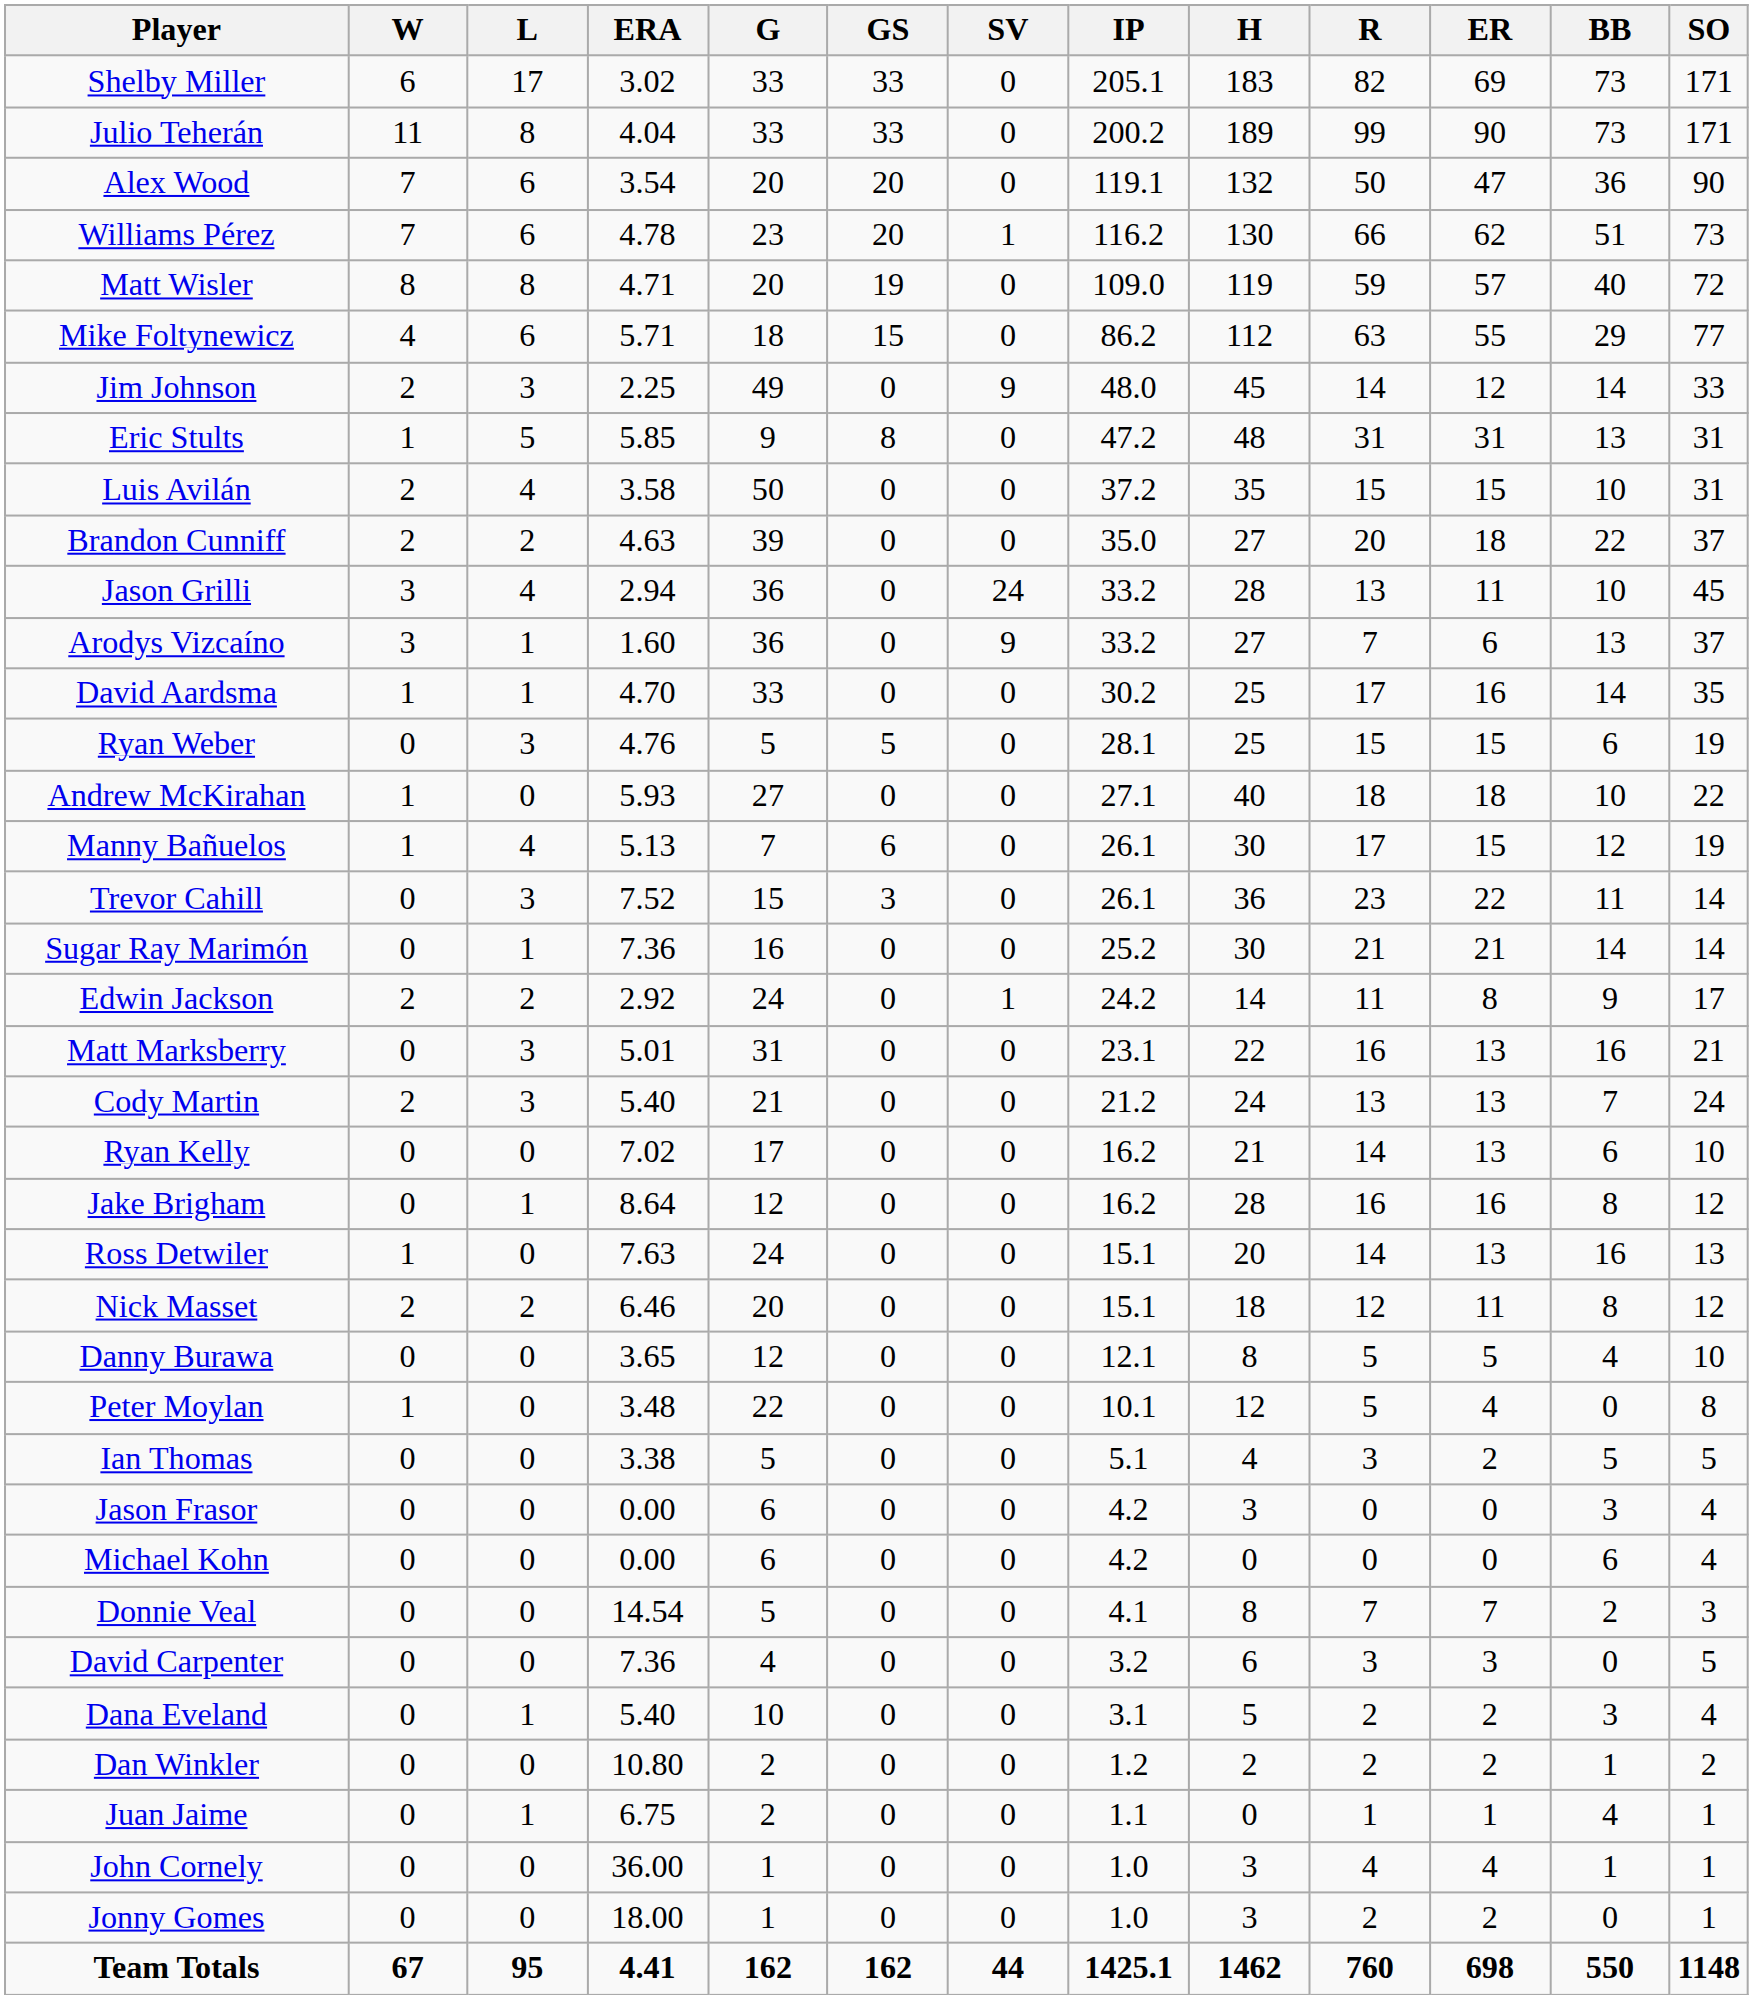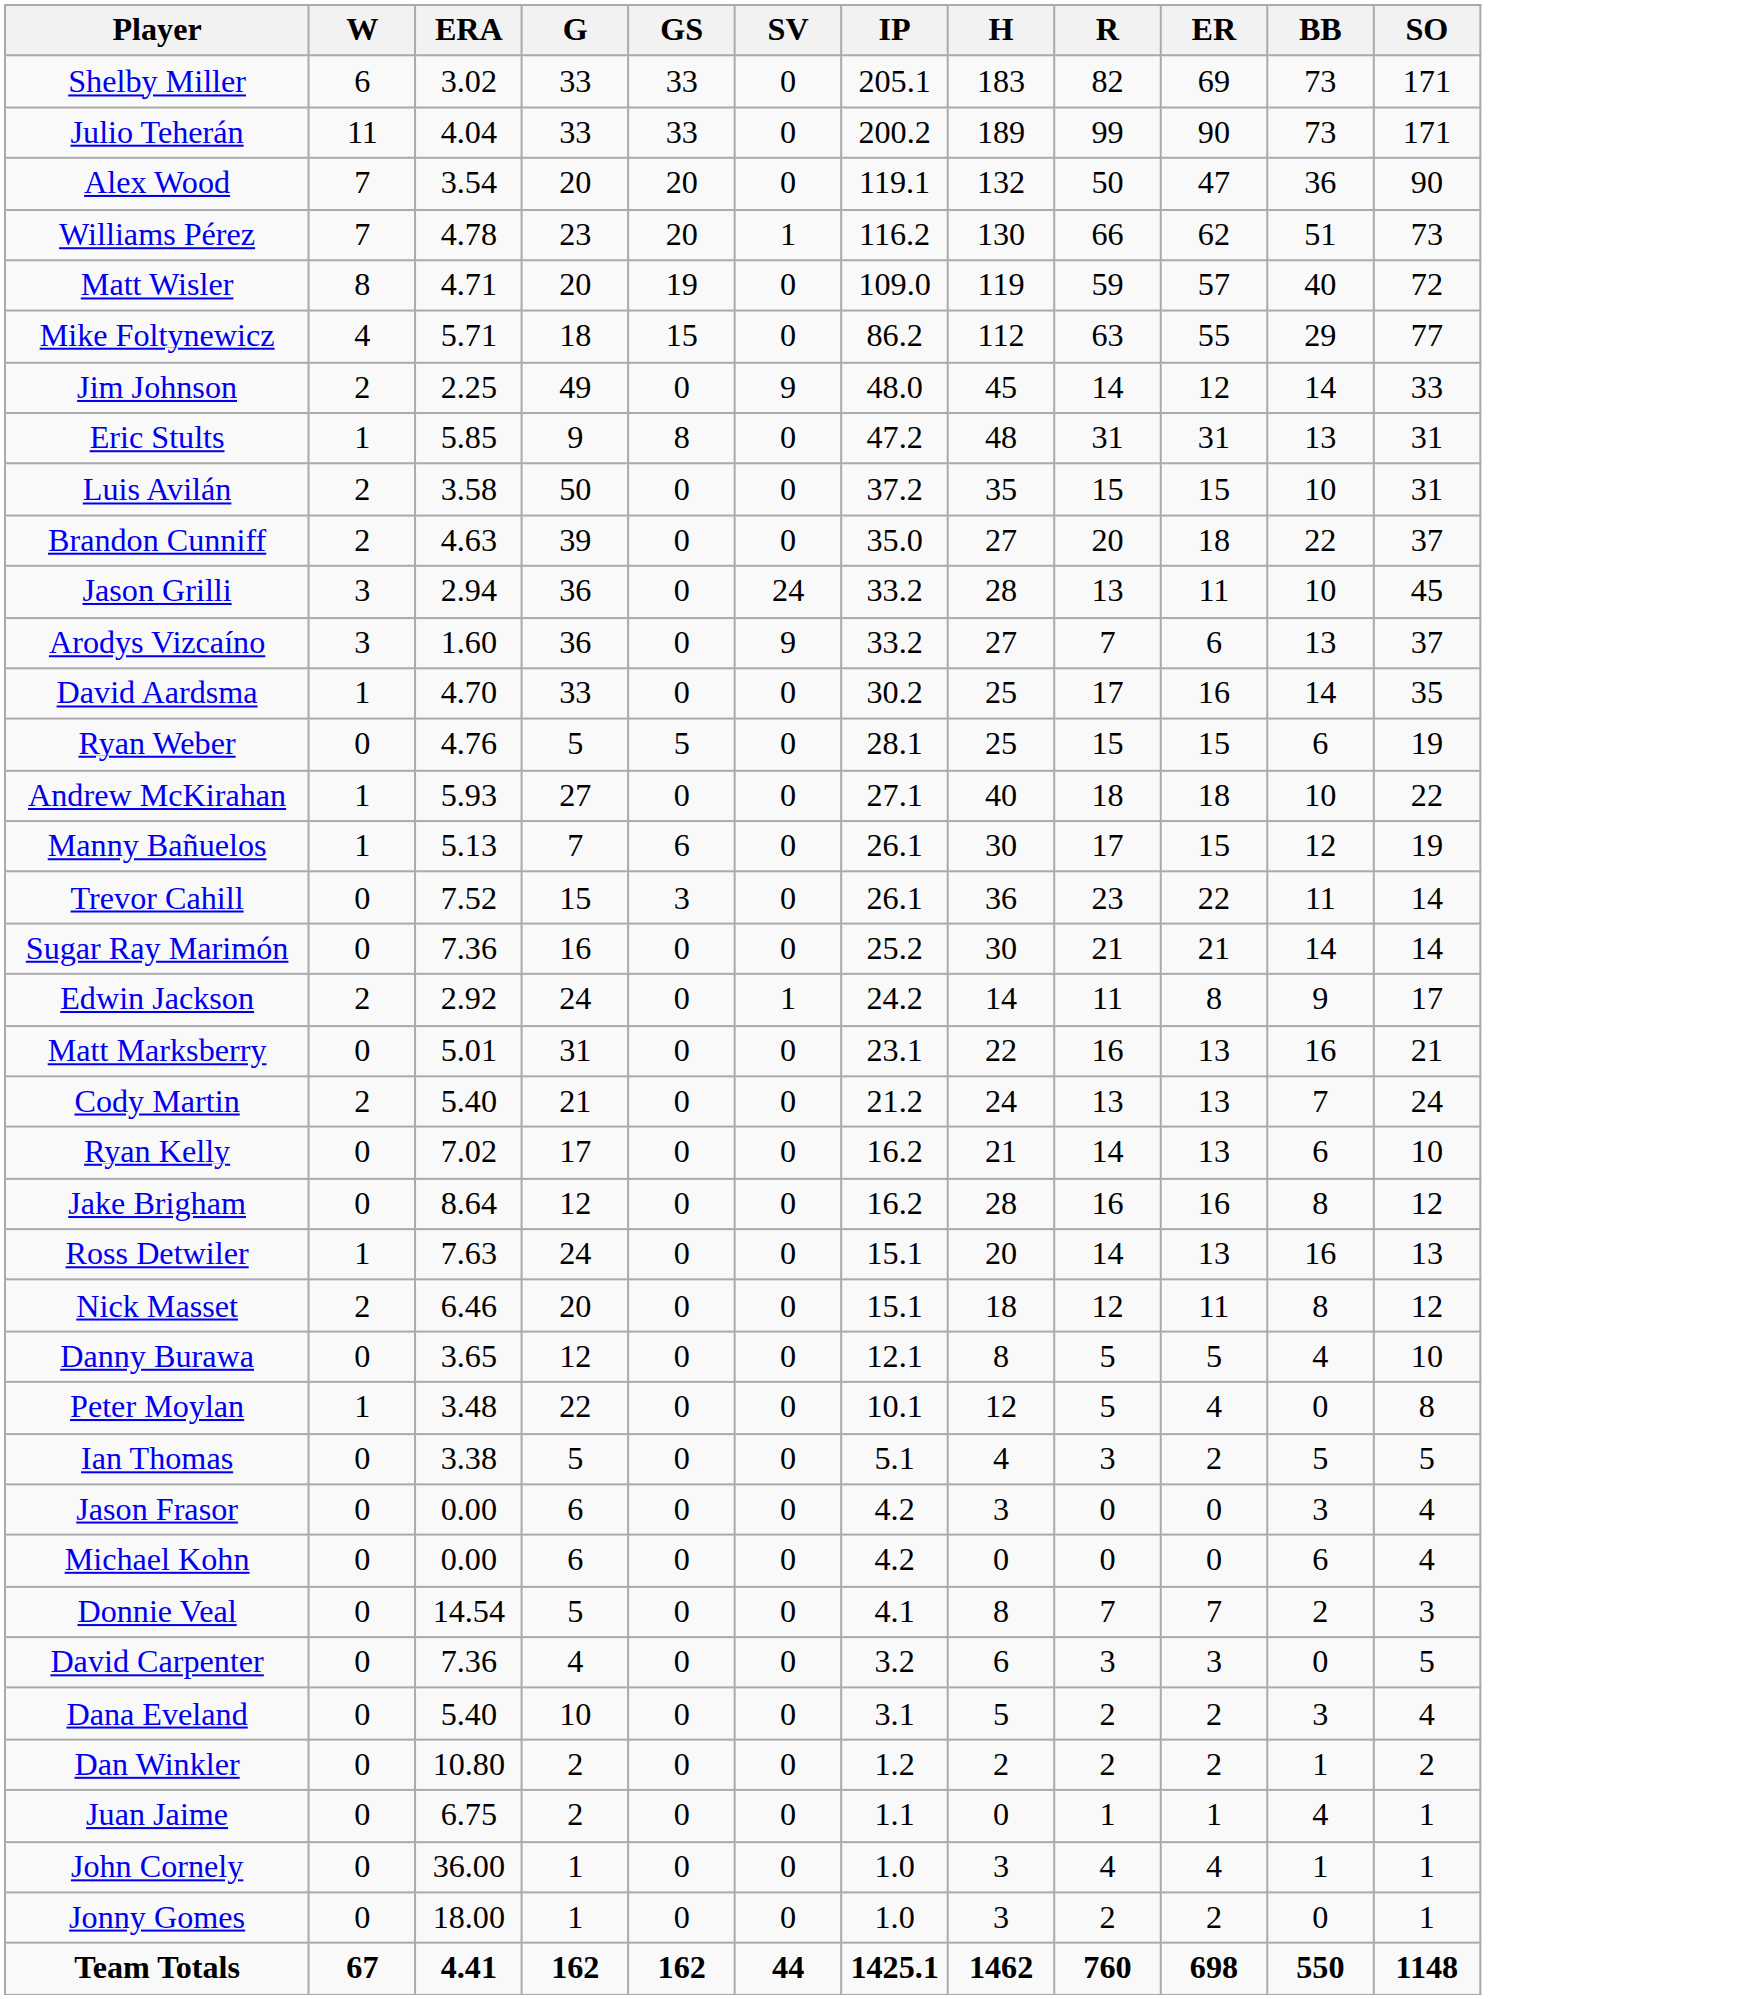- column: L | 17 | 8 | 6 | 6 | 8 | 6 | 3 | 5 | 4 | 2 | 4 | 1 | 1 | 3 | 0 | 4 | 3 | 1 | 2 | 3 | 3 | 0 | 1 | 0 | 2 | 0 | 0 | 0 | 0 | 0 | 0 | 0 | 1 | 0 | 1 | 0 | 0 | 95
